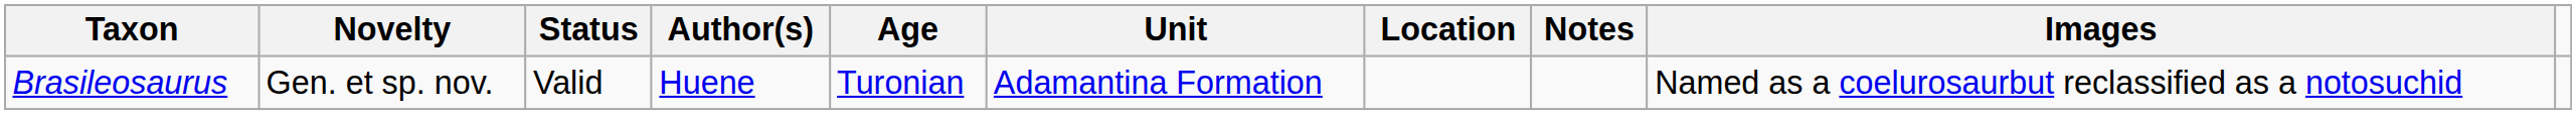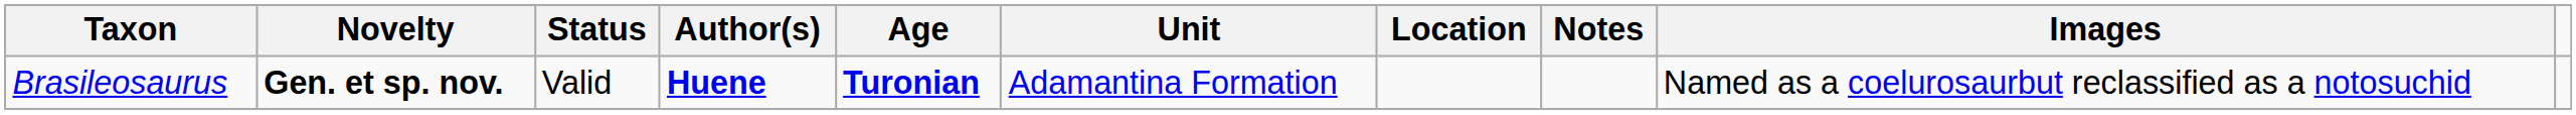Brasileosaurus | Novelty: normal -> bold
Brasileosaurus | Author(s): normal -> bold
Brasileosaurus | Age: normal -> bold
